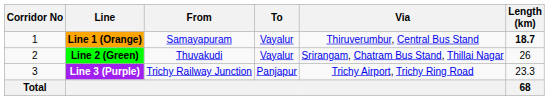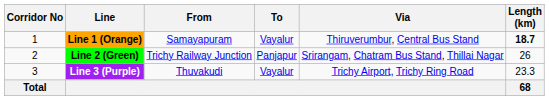Line 2 (Green) | From: Thuvakudi -> Trichy Railway Junction
Line 2 (Green) | To: Vayalur -> Panjapur
Line 3 (Purple) | From: Trichy Railway Junction -> Thuvakudi
Line 3 (Purple) | To: Panjapur -> Vayalur
